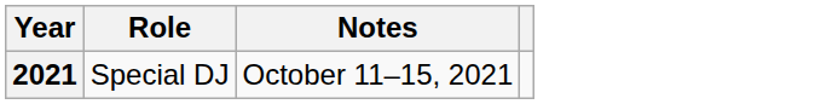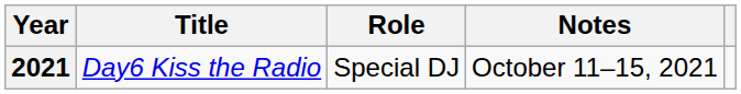+ column: Title | Day6 Kiss the Radio
